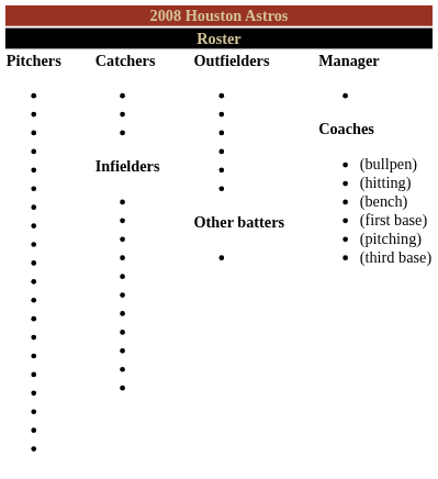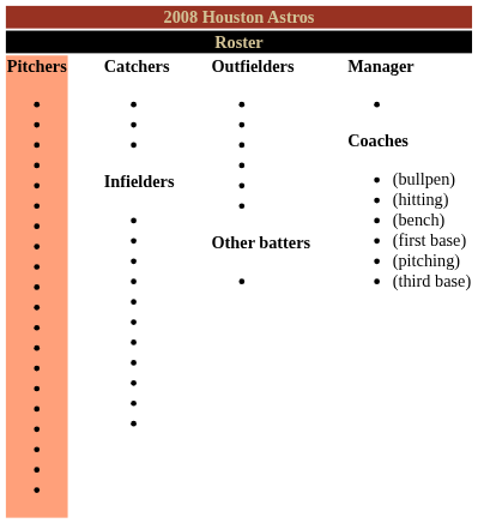Pitchers | column 1: no background -> lightsalmon background
